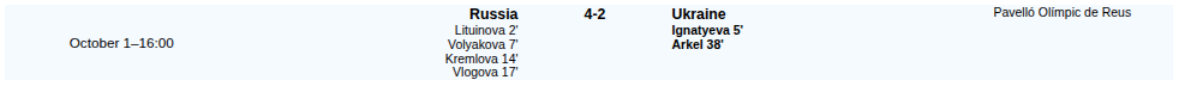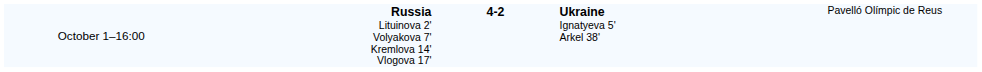Lituinova 2' Volyakova 7' Kremlova 14' Vlogova 17' | column 4: bold -> normal
